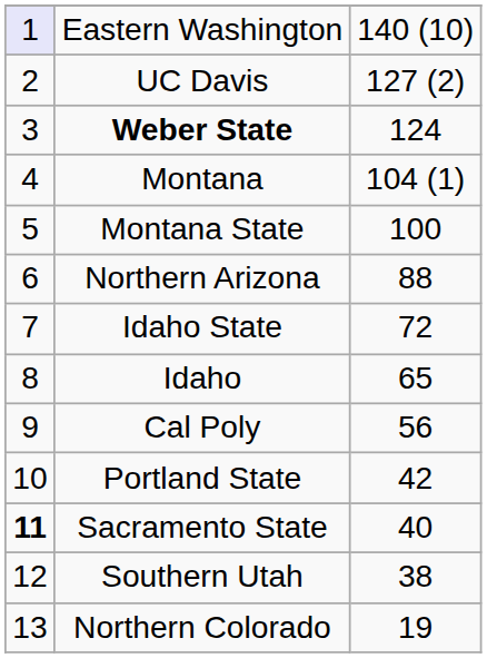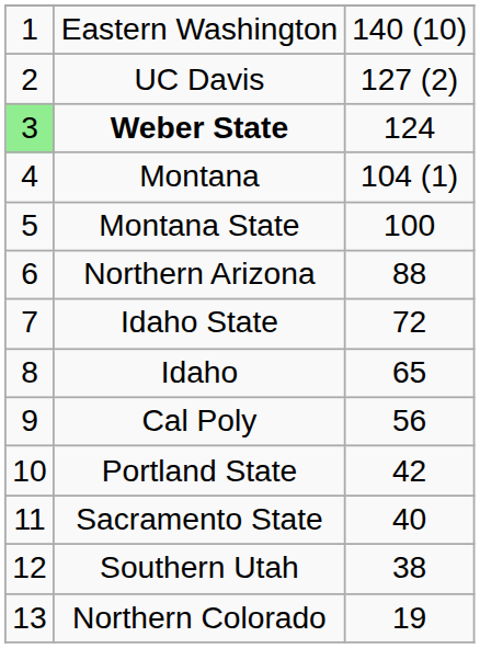Eastern Washington | column 1: lavender background -> no background
Weber State | column 1: no background -> lightgreen background
Sacramento State | column 1: bold -> normal
